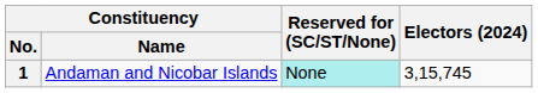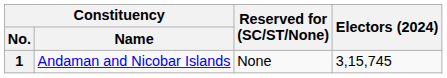1 | Reserved for (SC/ST/None): paleturquoise background -> no background
